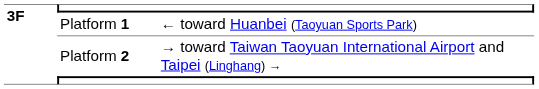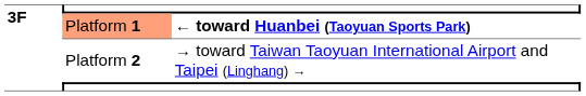Platform 1 | column 2: no background -> lightsalmon background
Platform 1 | column 3: normal -> bold
